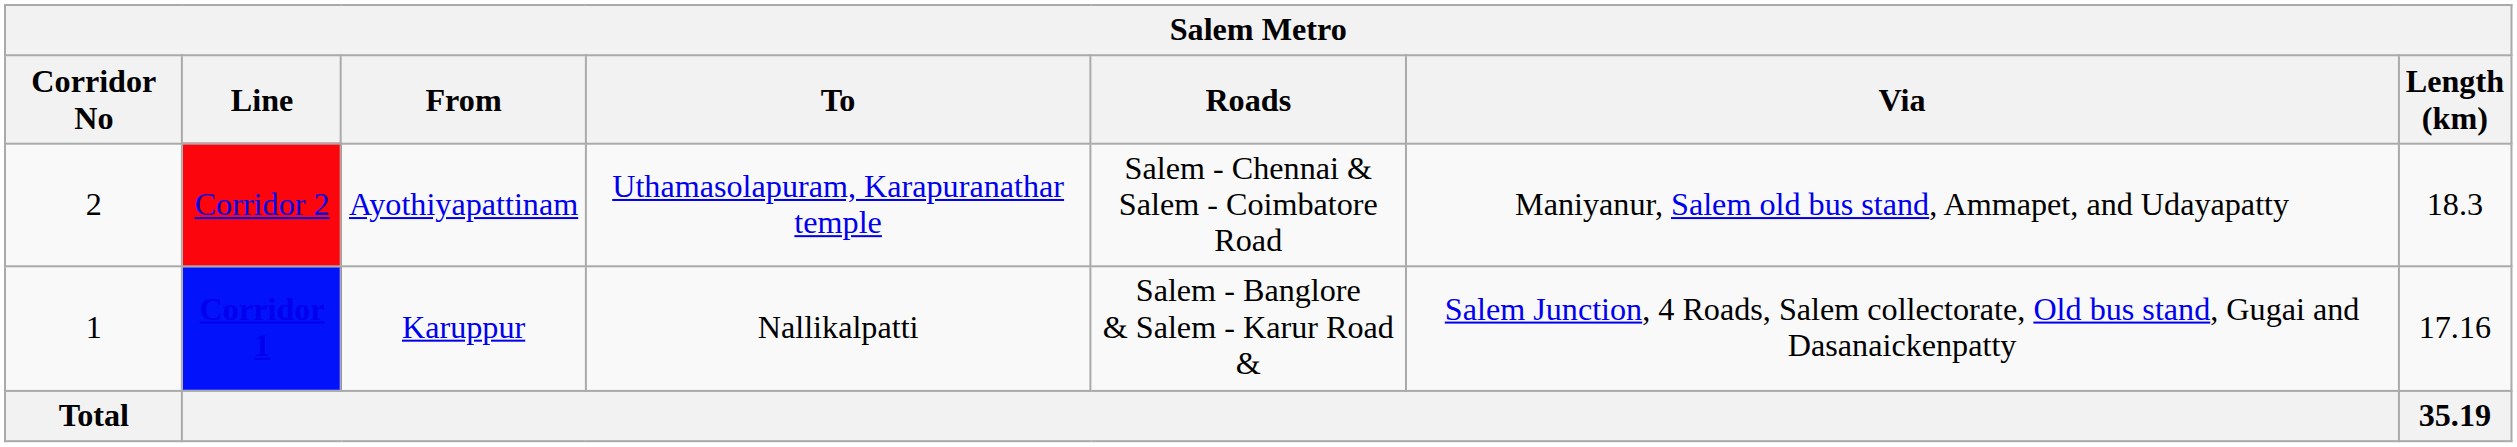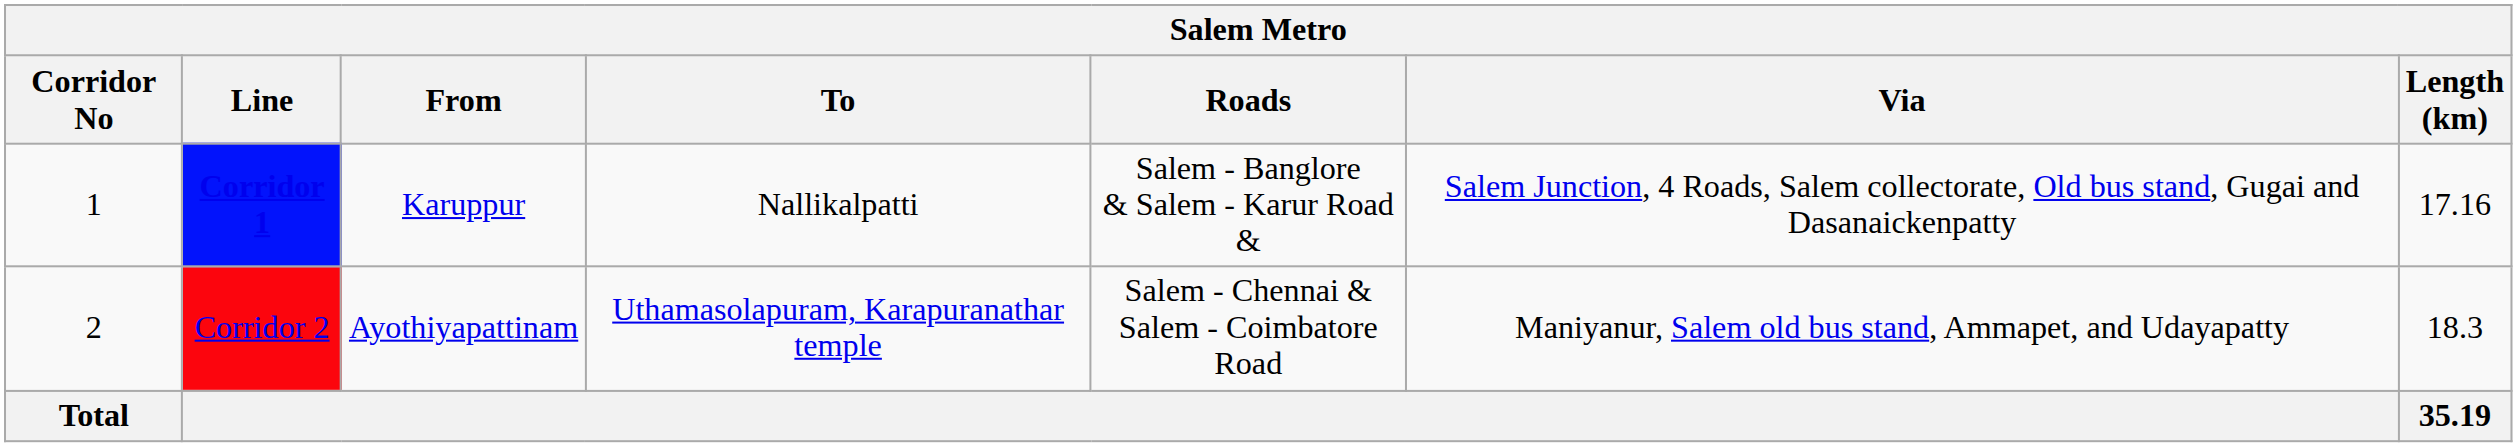rows swapped: Corridor 1 <-> Corridor 2
